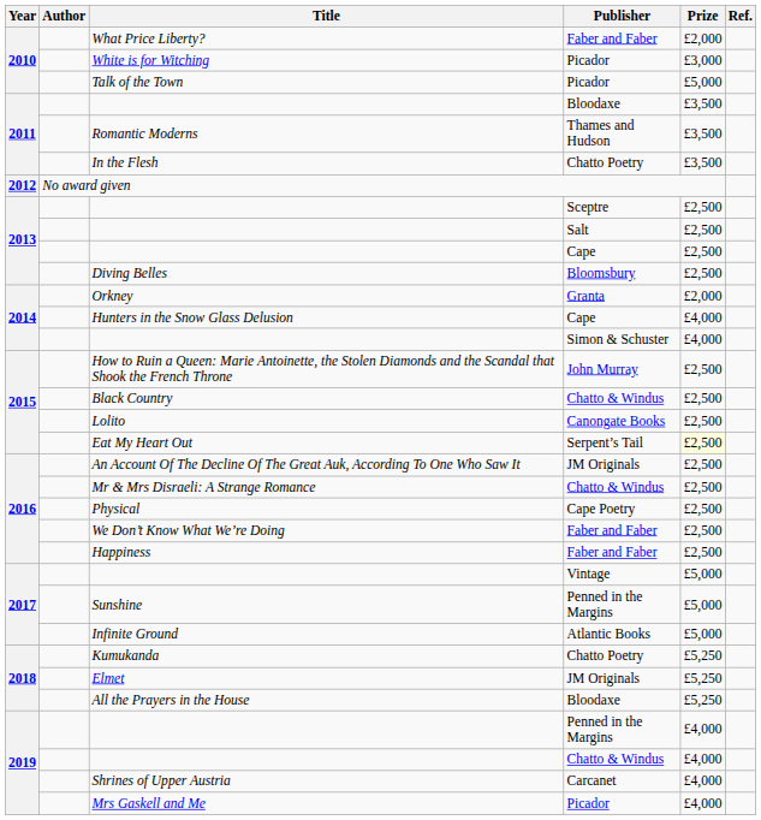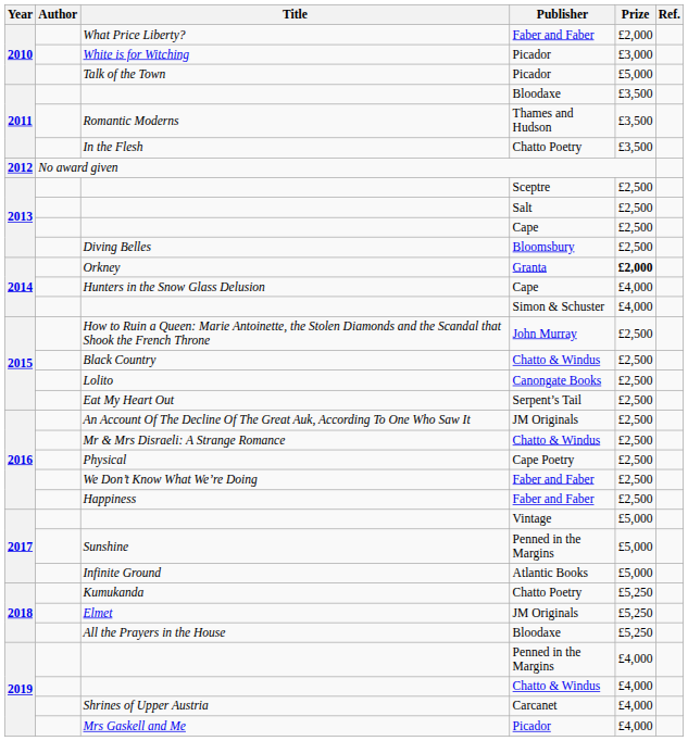Orkney | Prize: normal -> bold
Eat My Heart Out | Prize: lightyellow background -> no background
